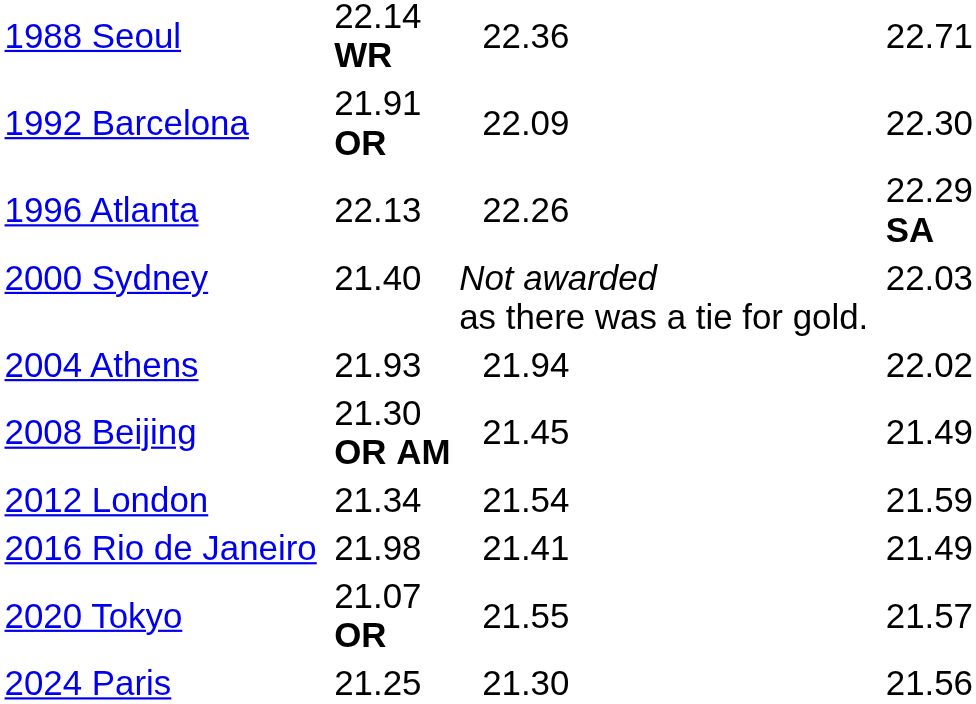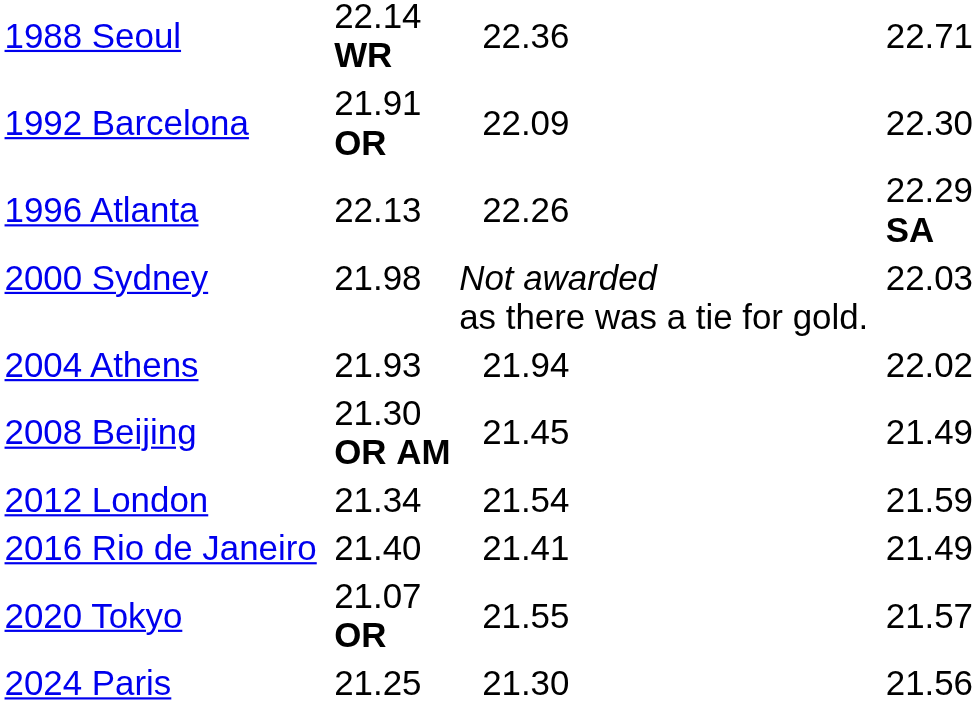2000 Sydney | column 2: 21.40 -> 21.98
2016 Rio de Janeiro | column 2: 21.98 -> 21.40
